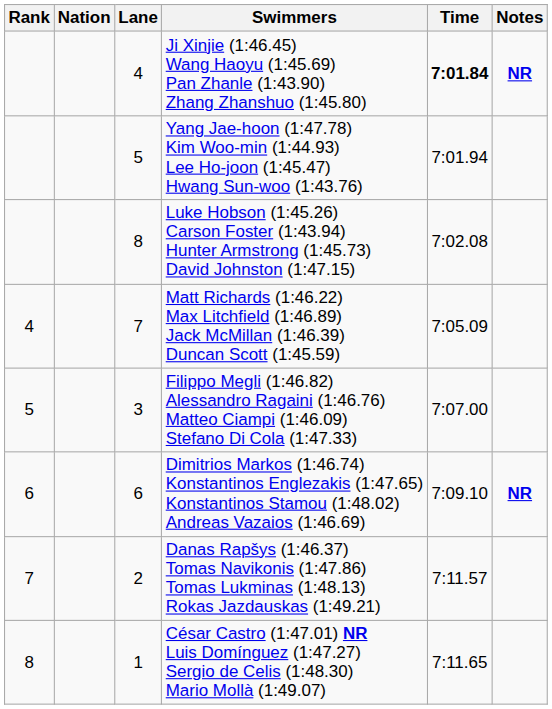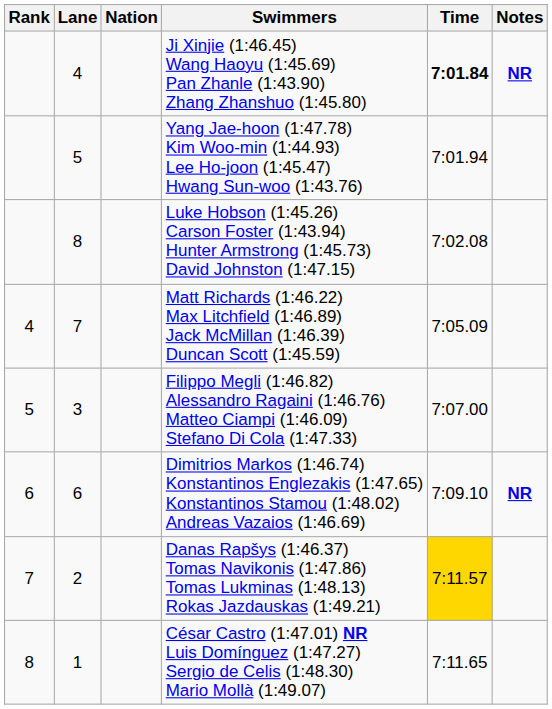columns swapped: Lane <-> Nation
row 8 | Time: no background -> gold background
